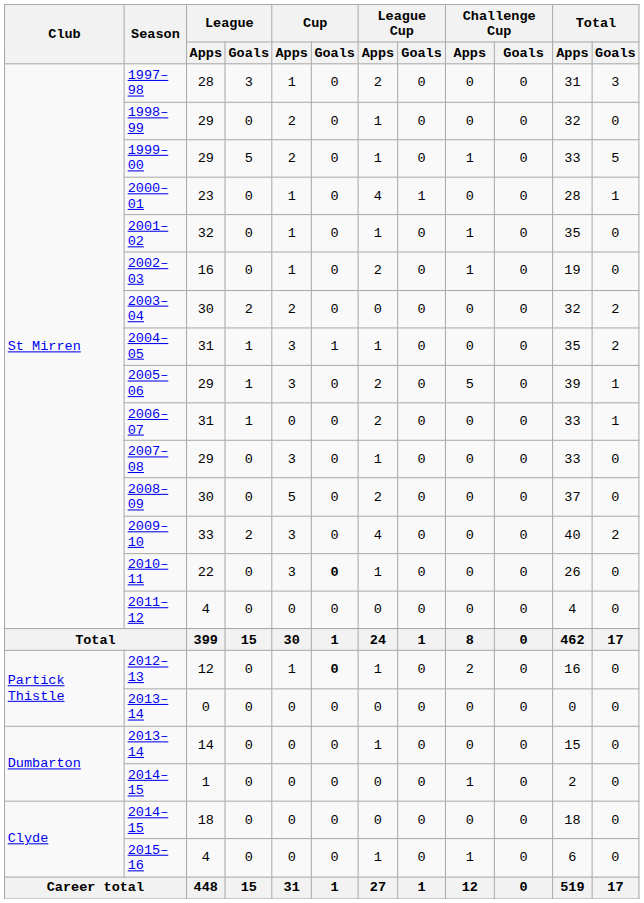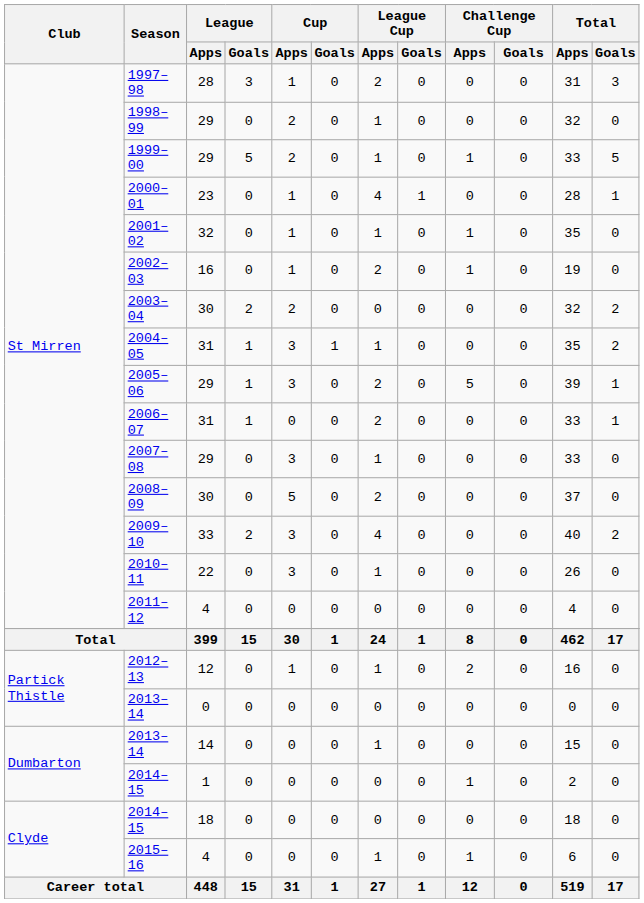2010–11 | Cup / Goals: bold -> normal
2012–13 | Cup / Goals: bold -> normal
